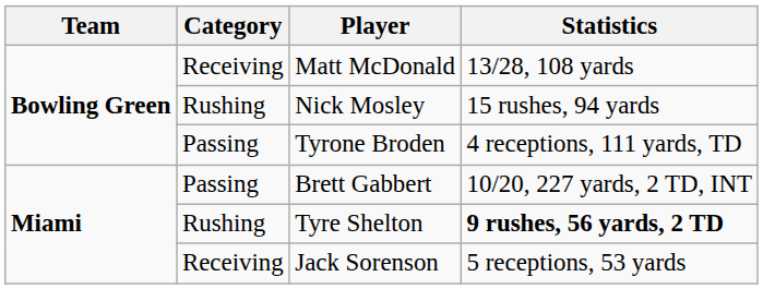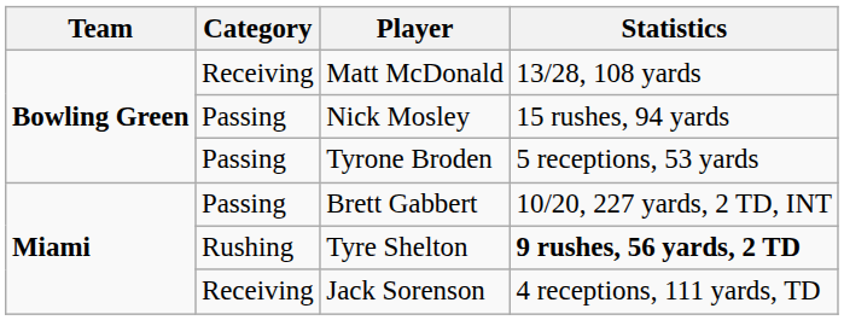Nick Mosley | Category: Rushing -> Passing
Tyrone Broden | Statistics: 4 receptions, 111 yards, TD -> 5 receptions, 53 yards
Jack Sorenson | Statistics: 5 receptions, 53 yards -> 4 receptions, 111 yards, TD
